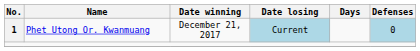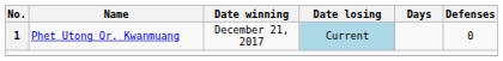Phet Utong Or. Kwanmuang | Defenses: lightblue background -> no background
